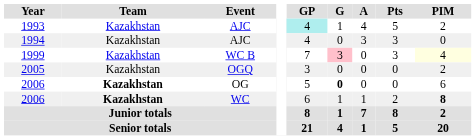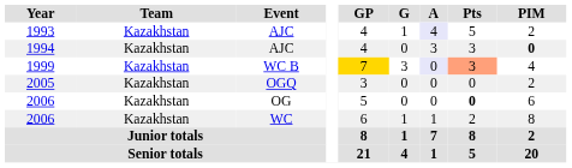1993 | GP: paleturquoise background -> no background
1993 | A: no background -> lavender background
1994 | PIM: normal -> bold
1999 | GP: no background -> gold background
1999 | G: pink background -> no background
1999 | A: no background -> lavender background
1999 | Pts: no background -> lightsalmon background
1999 | PIM: lightyellow background -> no background
2006 / OG | Team: bold -> normal
2006 / OG | G: bold -> normal
2006 / OG | Pts: normal -> bold
2006 / WC | Team: bold -> normal
2006 / WC | PIM: bold -> normal
